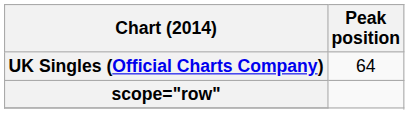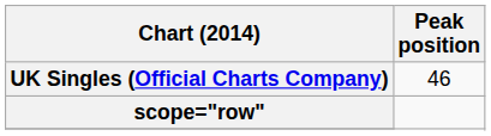UK Singles (Official Charts Company) | Peak position: 64 -> 46
